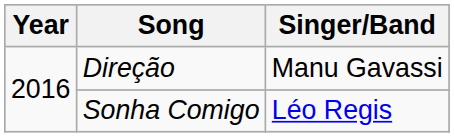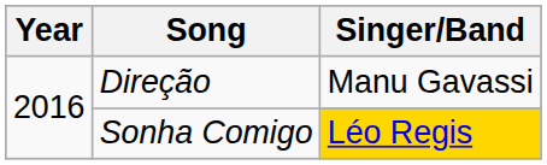Sonha Comigo | Singer/Band: no background -> gold background
